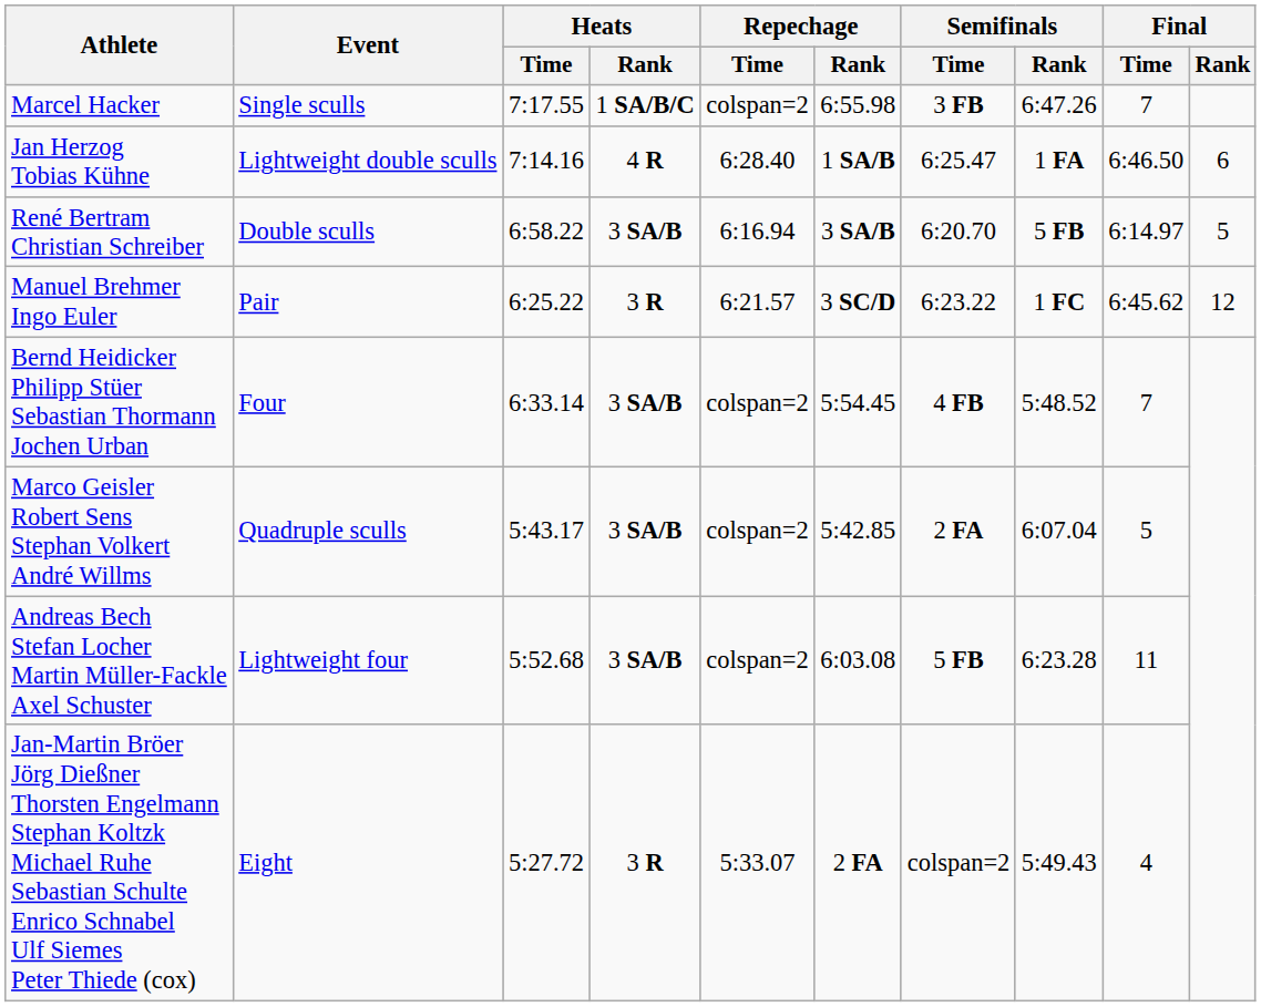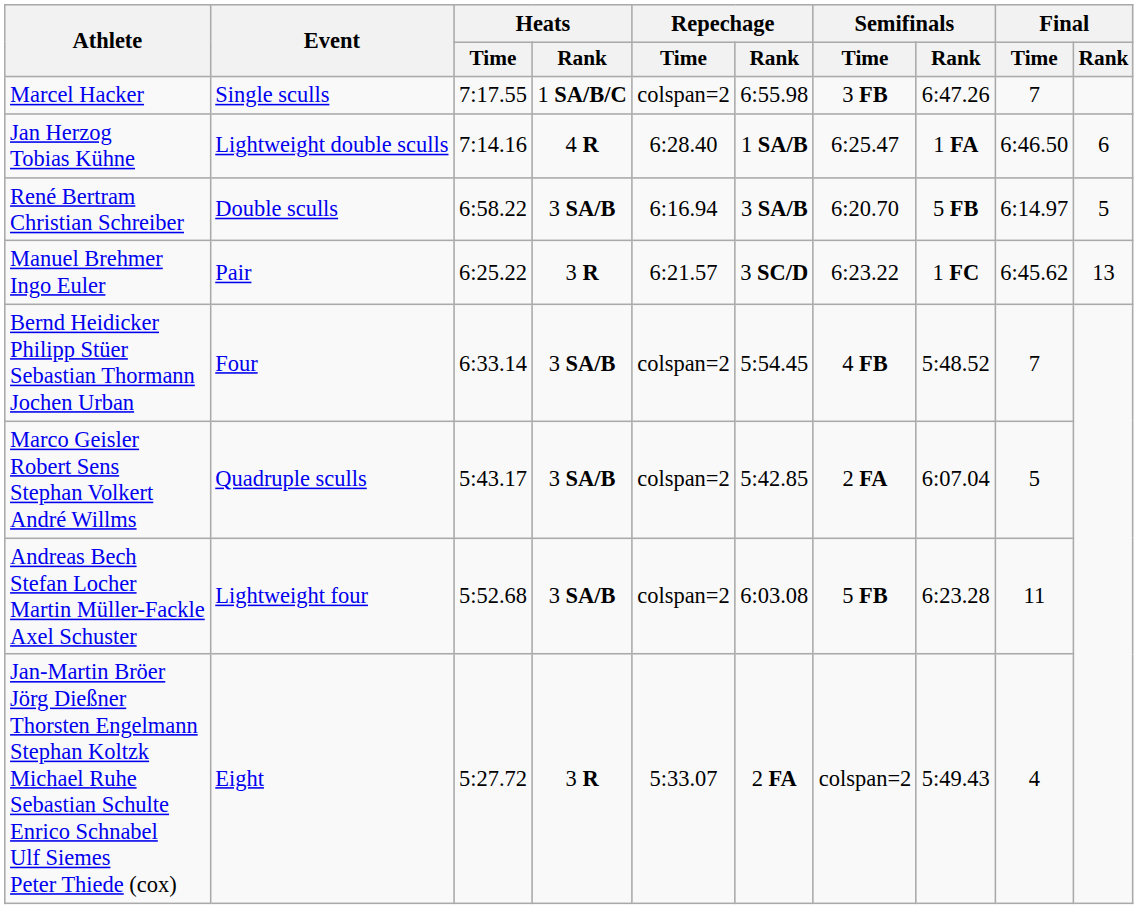Manuel Brehmer Ingo Euler | Final / Rank: 12 -> 13
